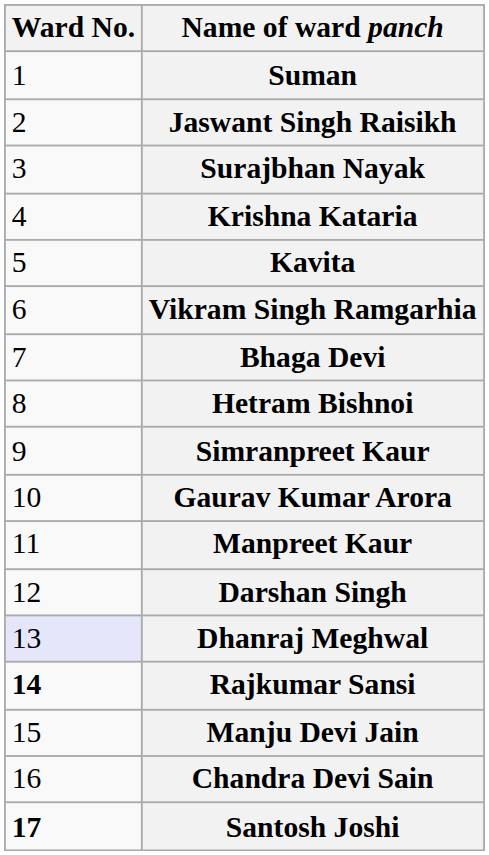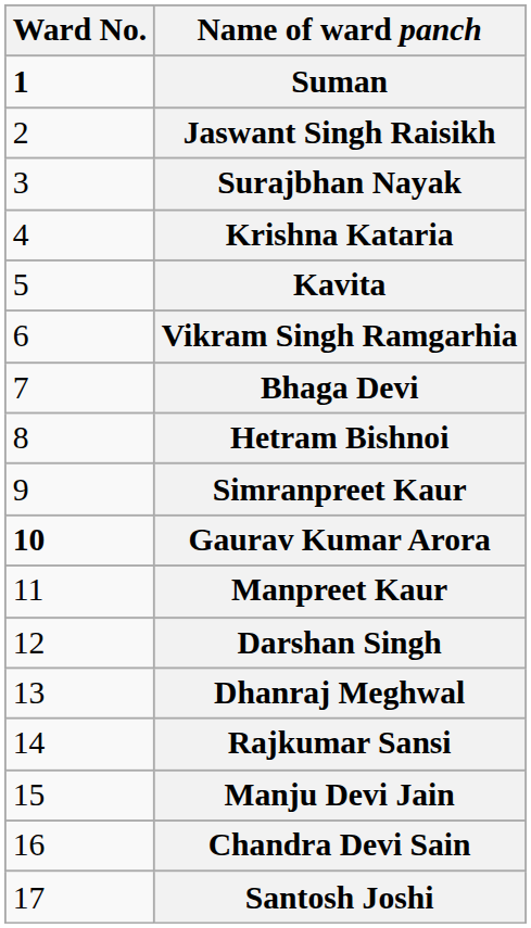Suman | Ward No.: normal -> bold
Gaurav Kumar Arora | Ward No.: normal -> bold
Dhanraj Meghwal | Ward No.: lavender background -> no background
Rajkumar Sansi | Ward No.: bold -> normal
Santosh Joshi | Ward No.: bold -> normal
